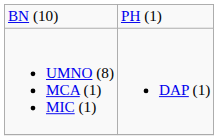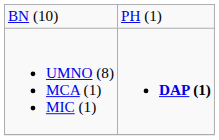UMNO (8) MCA (1) MIC (1) | column 2: normal -> bold
